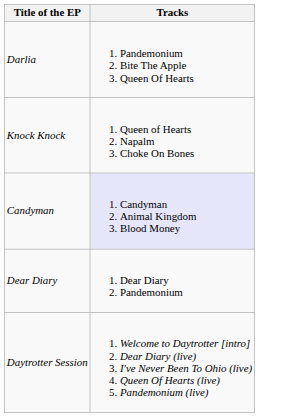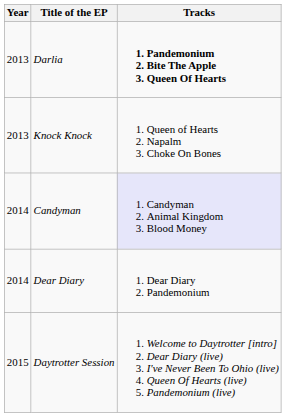+ column: Year | 2013 | 2013 | 2014 | 2014 | 2015
Darlia | Tracks: normal -> bold
